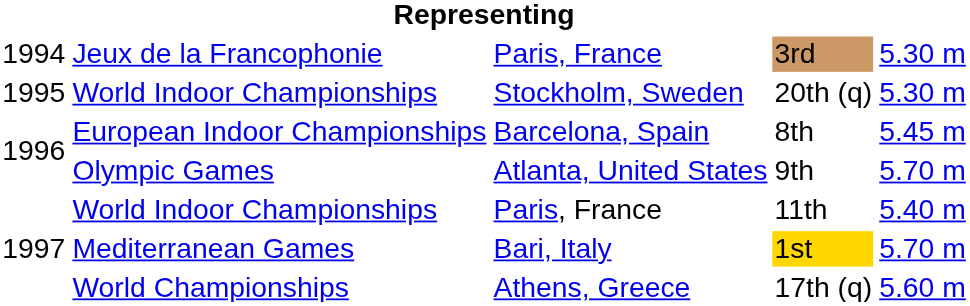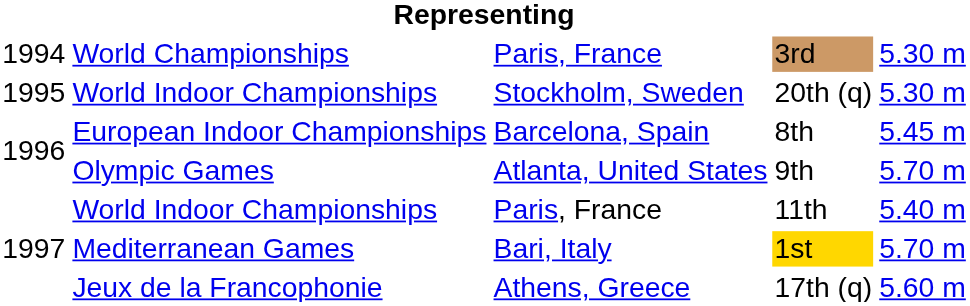3rd | column 2: Jeux de la Francophonie -> World Championships
17th (q) | column 2: World Championships -> Jeux de la Francophonie
